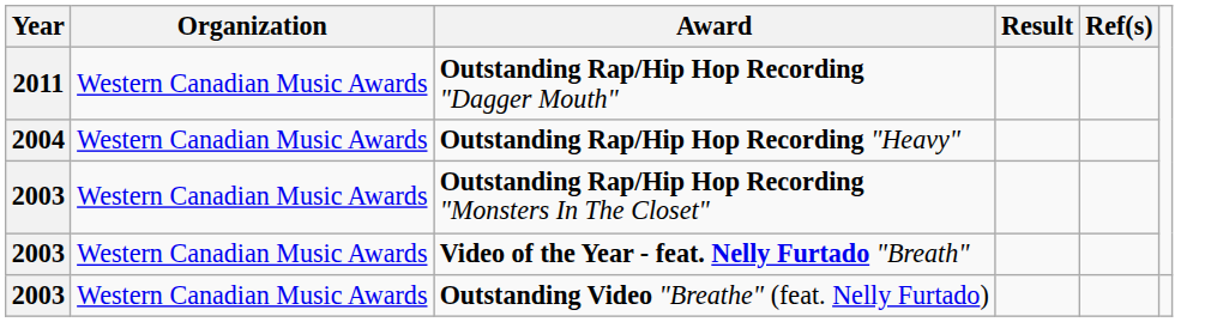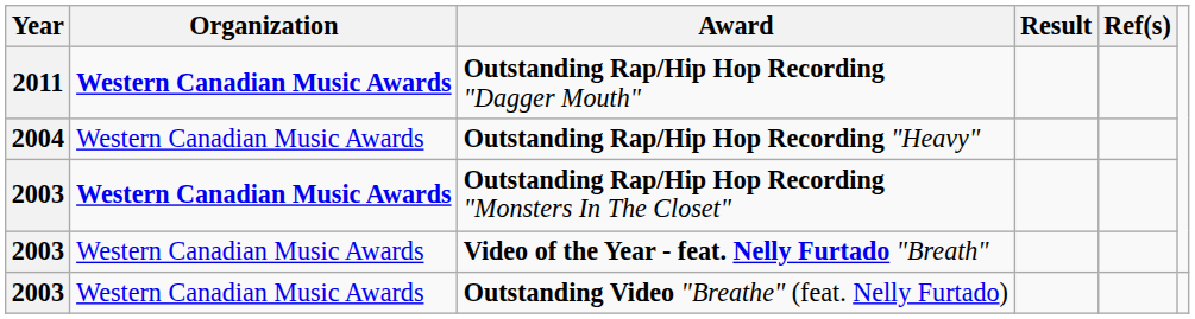Outstanding Rap/Hip Hop Recording "Dagger Mouth" | Organization: normal -> bold
Outstanding Rap/Hip Hop Recording "Monsters In The Closet" | Organization: normal -> bold
